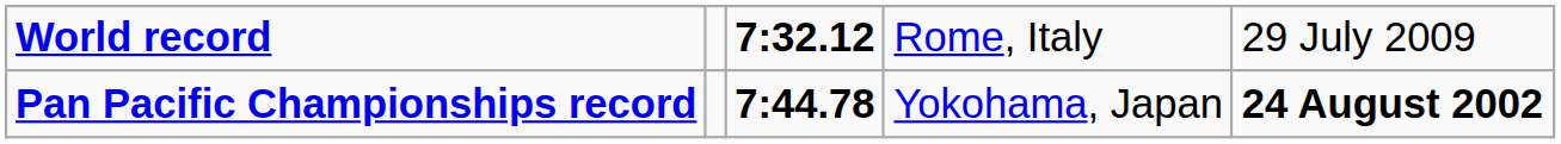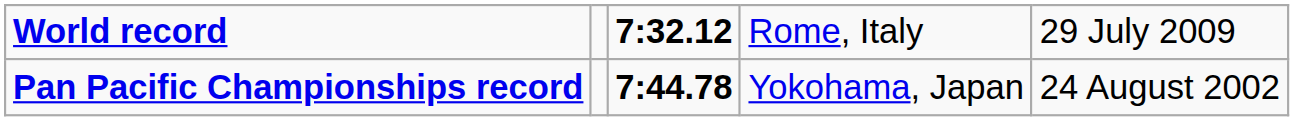Pan Pacific Championships record | column 5: bold -> normal
